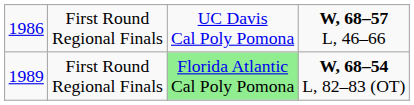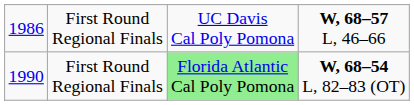row 2 | column 1: 1989 -> 1990
